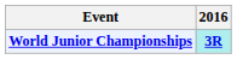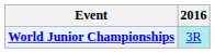World Junior Championships | 2016: bold -> normal
